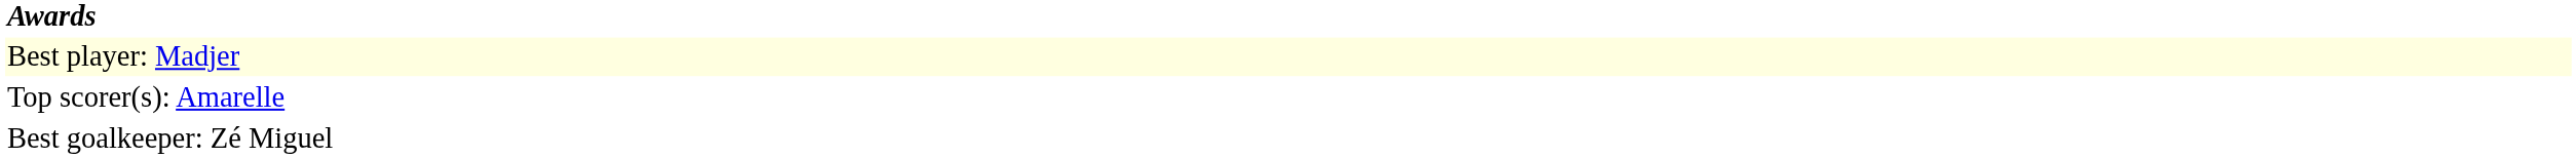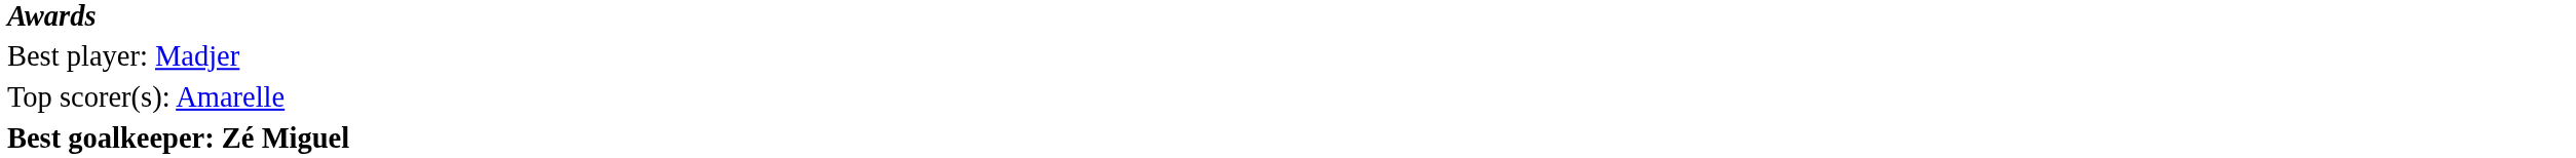Best player: Madjer | Awards: lightyellow background -> no background
Best goalkeeper: Zé Miguel | Awards: normal -> bold
